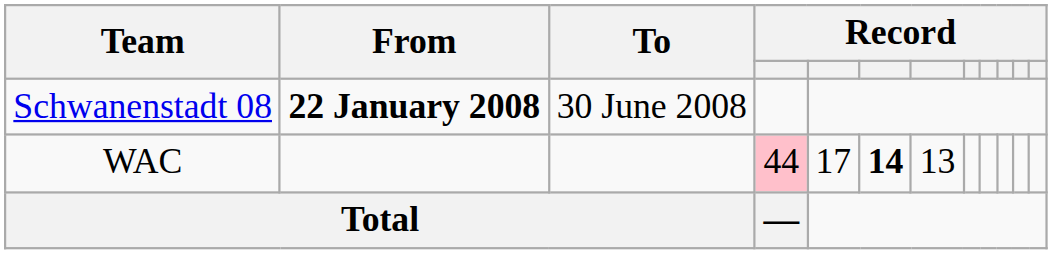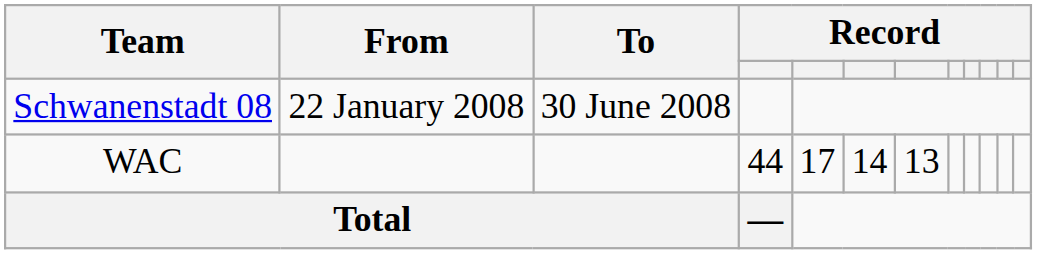Schwanenstadt 08 | From: bold -> normal
WAC | column 4: pink background -> no background
WAC | column 6: bold -> normal
